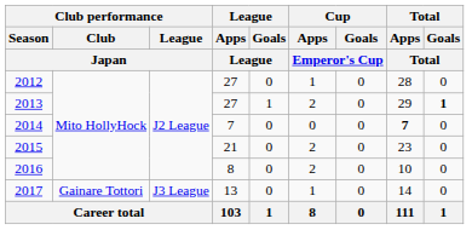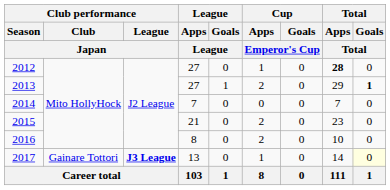2012 | Total / Apps / Total: normal -> bold
2014 | Total / Apps / Total: bold -> normal
2017 | Club performance / League / Japan: normal -> bold
2017 | Total / Goals / Total: no background -> lightyellow background
